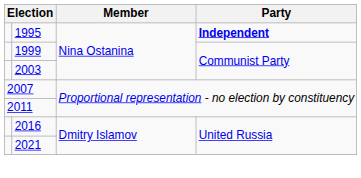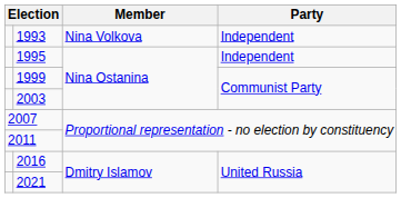+ row: 1993 | Nina Volkova | Independent
1995 | Party: bold -> normal
